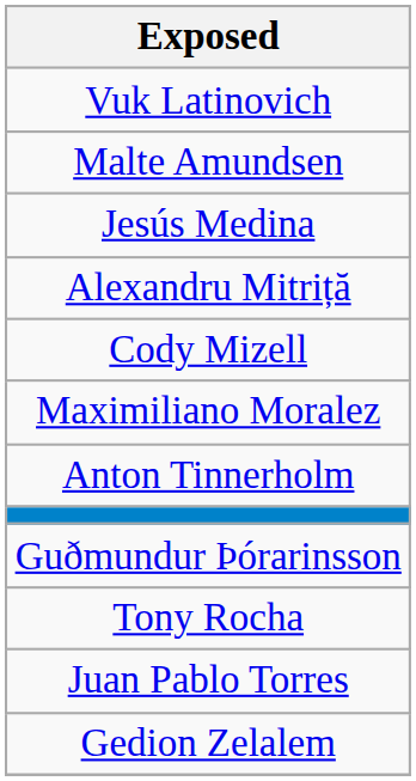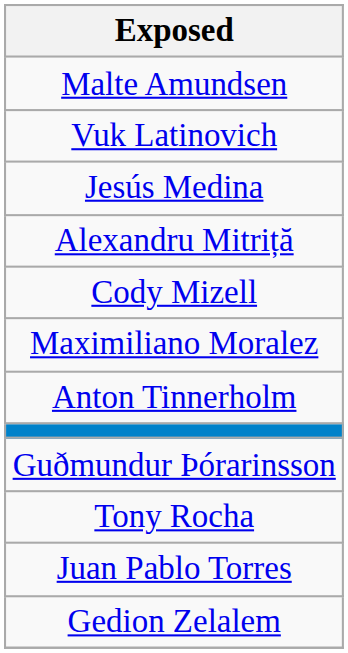row 2 | column 1: Vuk Latinovich -> Malte Amundsen
row 3 | column 1: Malte Amundsen -> Vuk Latinovich
